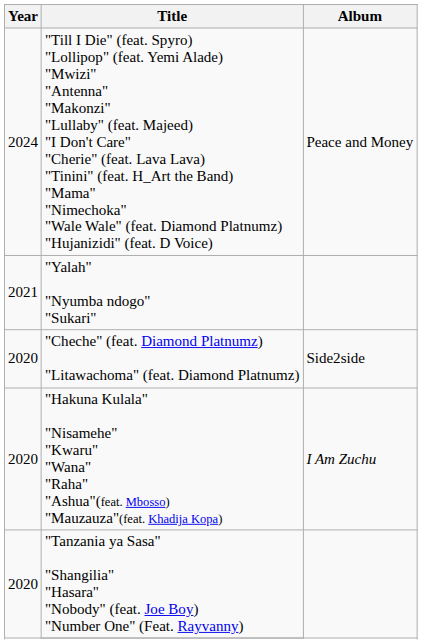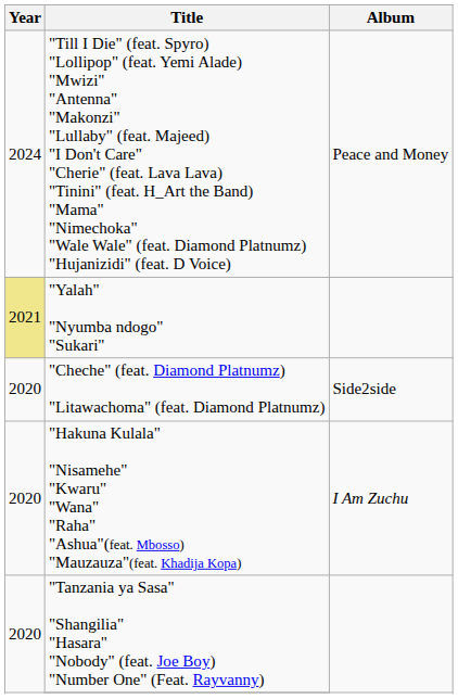"Yalah" "Nyumba ndogo" "Sukari" | Year: no background -> khaki background
